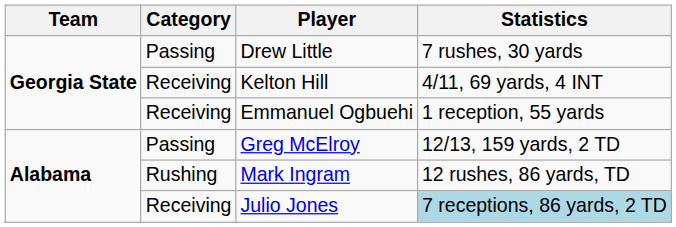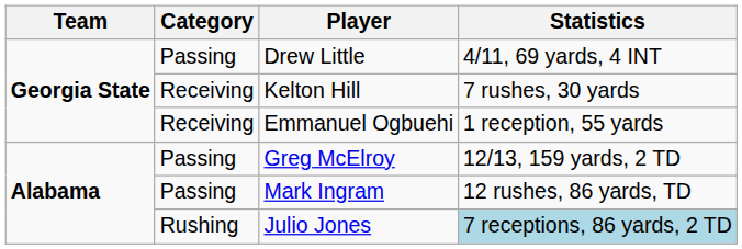Drew Little | Statistics: 7 rushes, 30 yards -> 4/11, 69 yards, 4 INT
Kelton Hill | Statistics: 4/11, 69 yards, 4 INT -> 7 rushes, 30 yards
Mark Ingram | Category: Rushing -> Passing
Julio Jones | Category: Receiving -> Rushing
